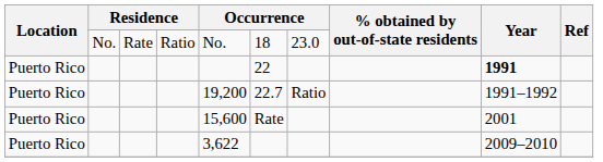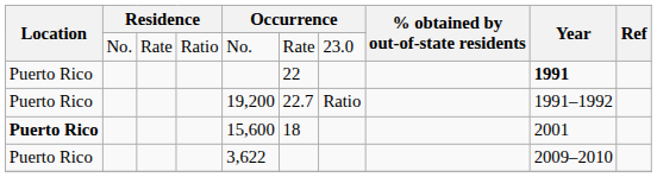row 2 | column 6: 18 -> Rate
row 5 | Location: normal -> bold
row 5 | column 6: Rate -> 18
